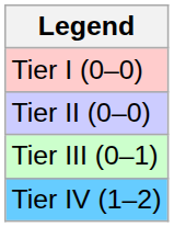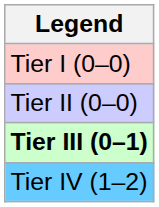row 4 | column 1: normal -> bold
